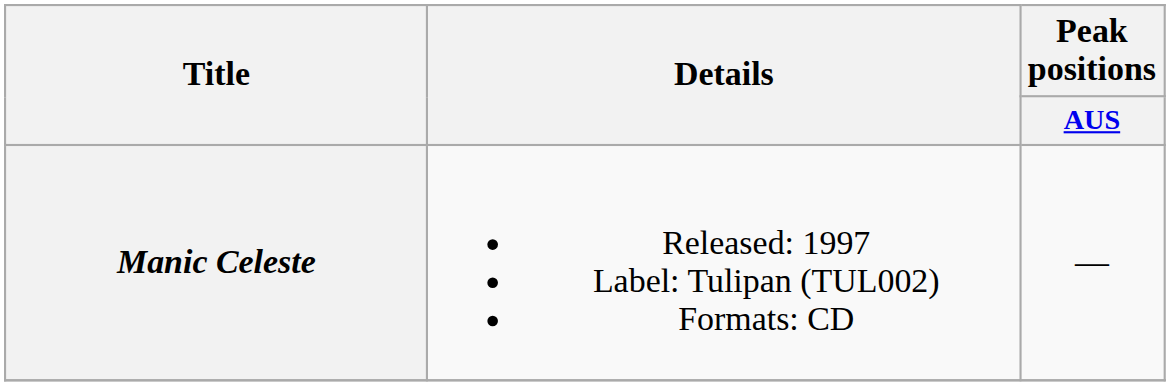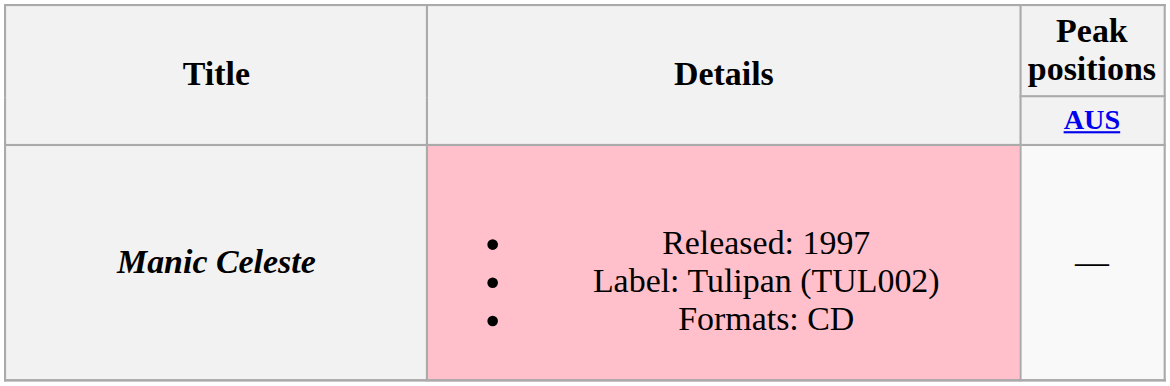Manic Celeste | Details: no background -> pink background
